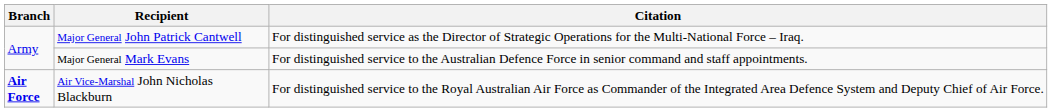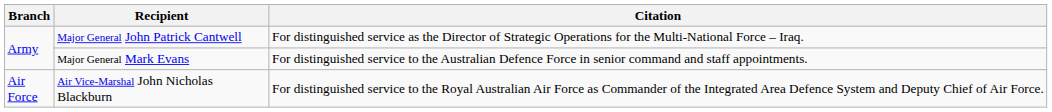Air Vice-Marshal John Nicholas Blackburn | Branch: bold -> normal
